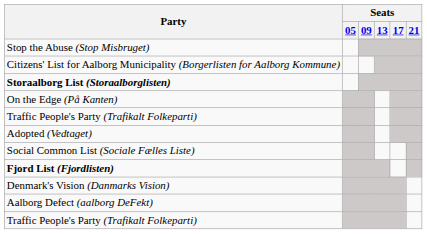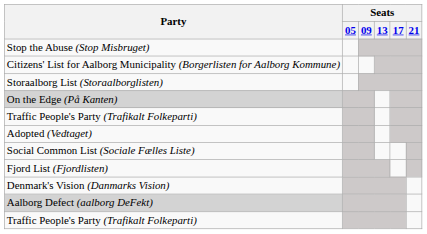Storaalborg List (Storaalborglisten) | Party: bold -> normal
On the Edge (På Kanten) | Party: no background -> lightgrey background
Fjord List (Fjordlisten) | Party: bold -> normal
Aalborg Defect (aalborg DeFekt) | Party: no background -> lightgrey background
